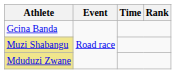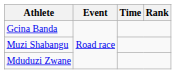Muzi Shabangu | Athlete: khaki background -> no background
Mduduzi Zwane | Athlete: khaki background -> no background
